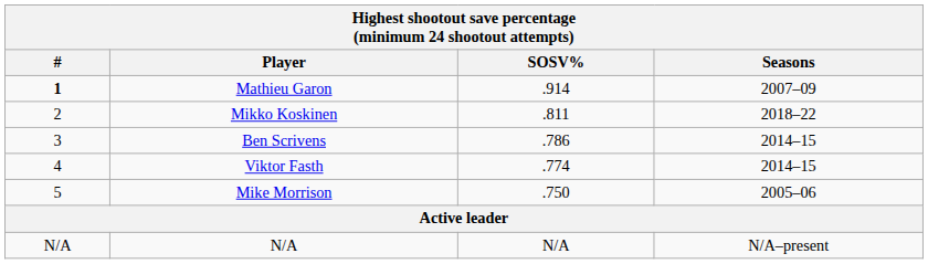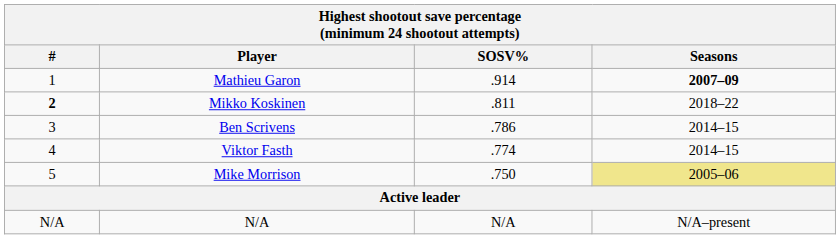Mathieu Garon | #: bold -> normal
Mathieu Garon | Seasons: normal -> bold
Mikko Koskinen | #: normal -> bold
Mike Morrison | Seasons: no background -> khaki background
